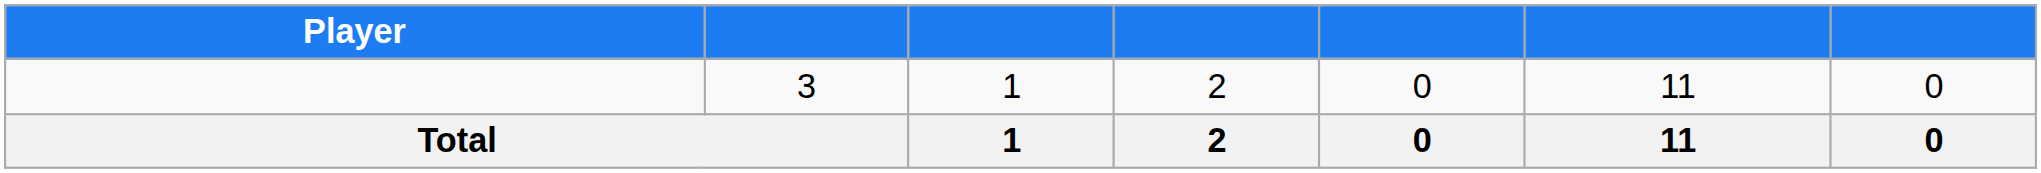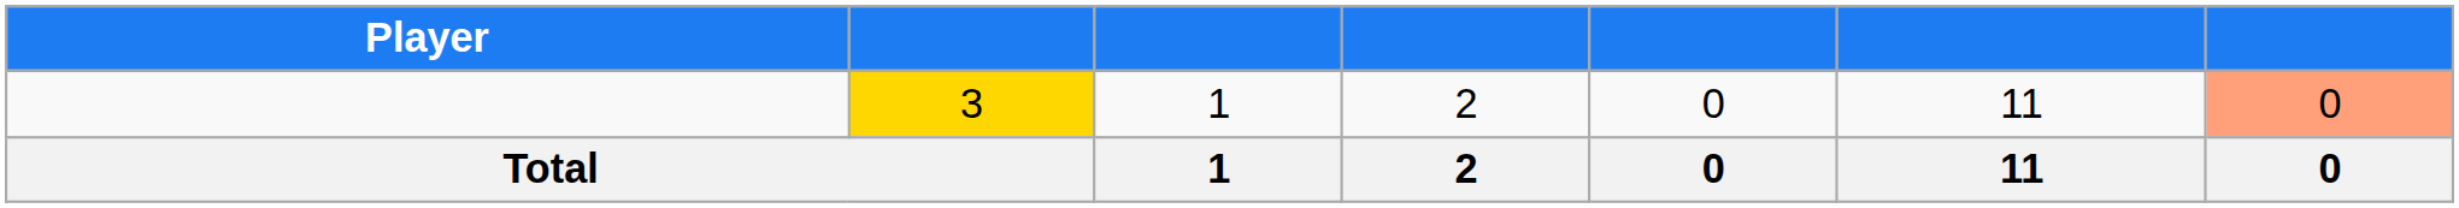row 2 | column 2: no background -> gold background
row 2 | column 7: no background -> lightsalmon background
